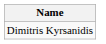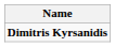row 2 | column 1: normal -> bold
